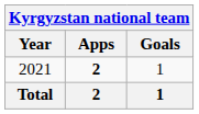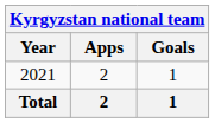2021 | Apps: bold -> normal
